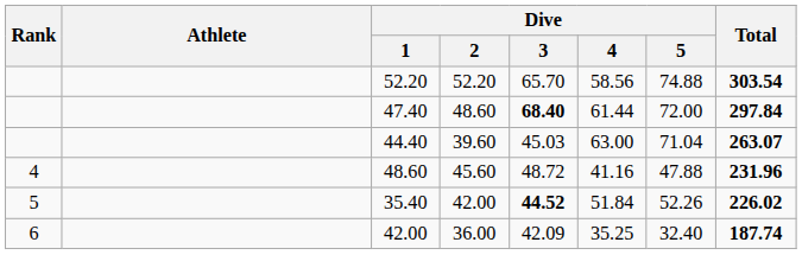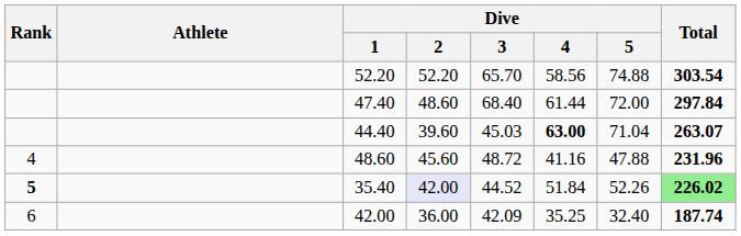47.40 | Dive / 3: bold -> normal
44.40 | Dive / 4: normal -> bold
35.40 | Rank: normal -> bold
35.40 | Dive / 2: no background -> lavender background
35.40 | Dive / 3: bold -> normal
35.40 | Total: no background -> lightgreen background
